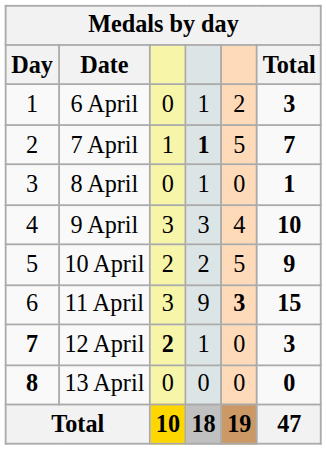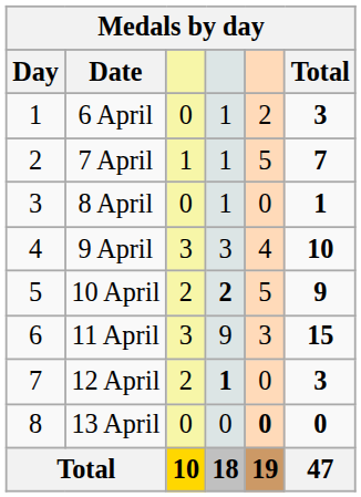7 April | column 4: bold -> normal
10 April | column 4: normal -> bold
11 April | column 5: bold -> normal
12 April | Day: bold -> normal
12 April | column 3: bold -> normal
12 April | column 4: normal -> bold
13 April | Day: bold -> normal
13 April | column 5: normal -> bold
